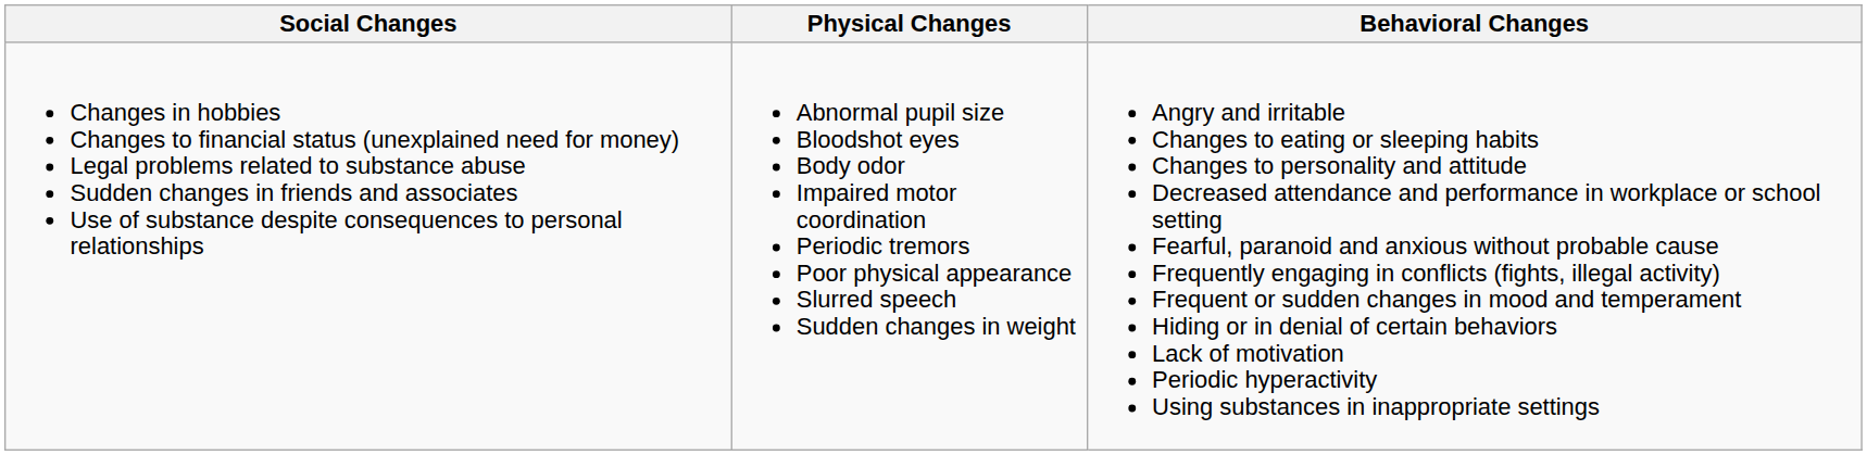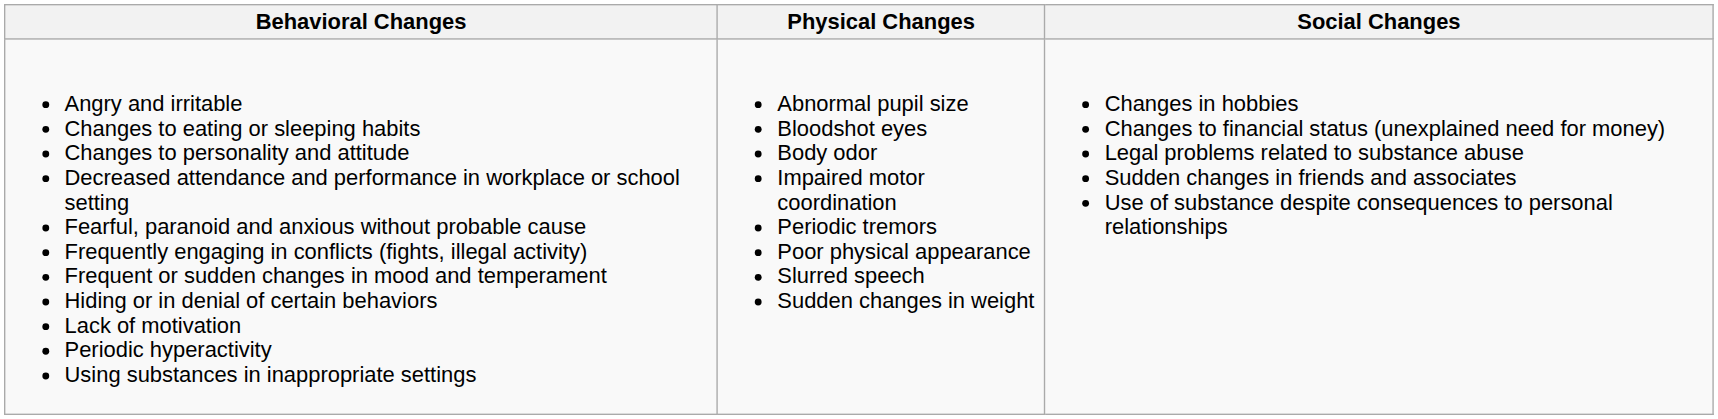columns swapped: Behavioral Changes <-> Social Changes
